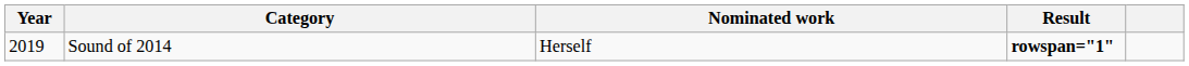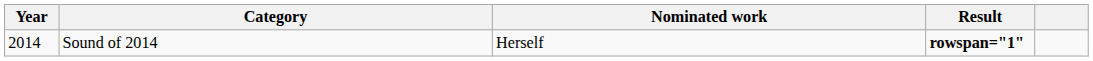Sound of 2014 | Year: 2019 -> 2014
